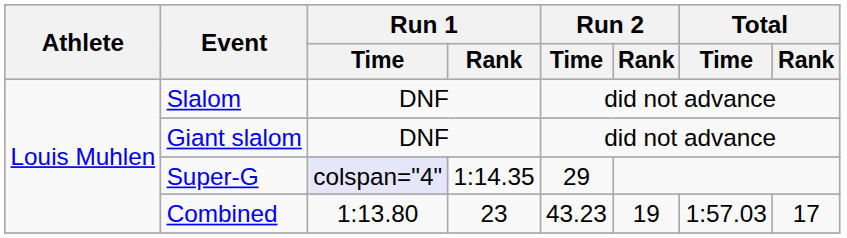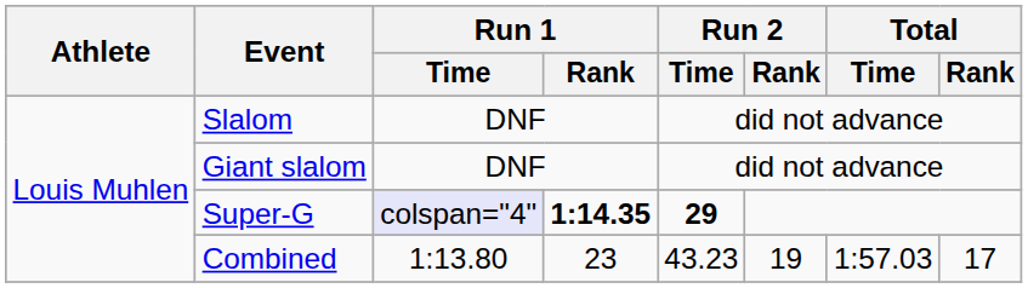Super-G | Run 1 / Rank: normal -> bold
Super-G | Run 2 / Time: normal -> bold
